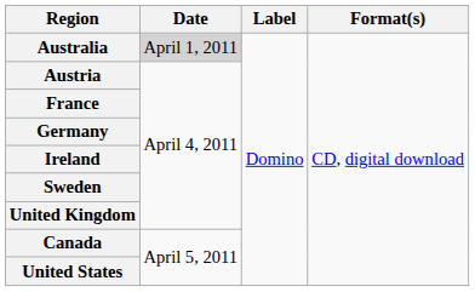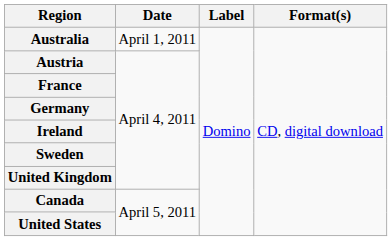Australia | Date: lightgrey background -> no background
